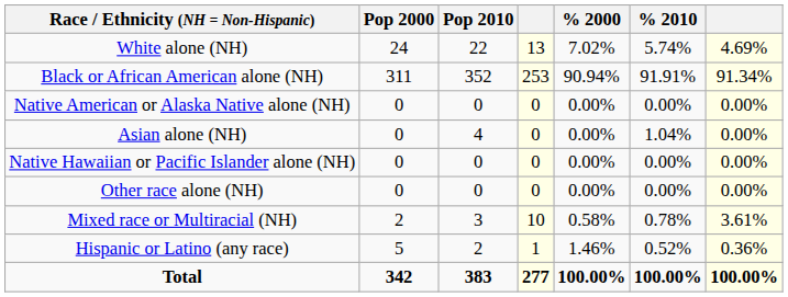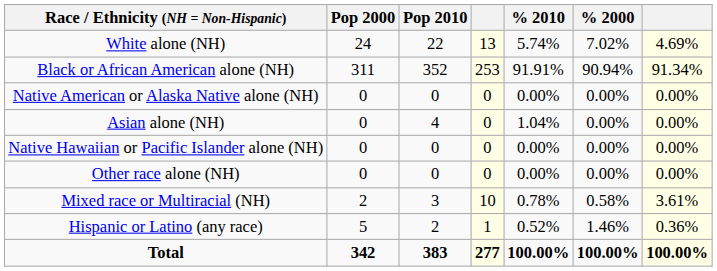columns swapped: % 2000 <-> % 2010
